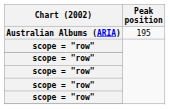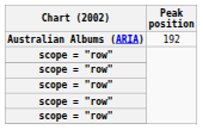Australian Albums (ARIA) | Peak position: 195 -> 192
